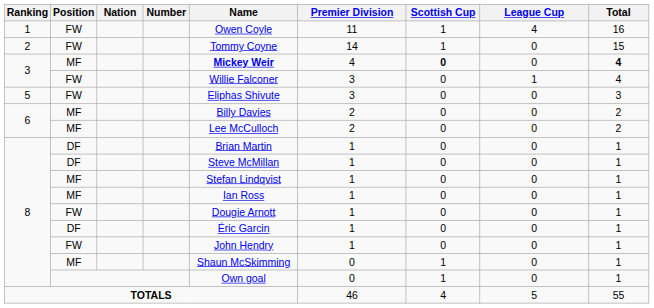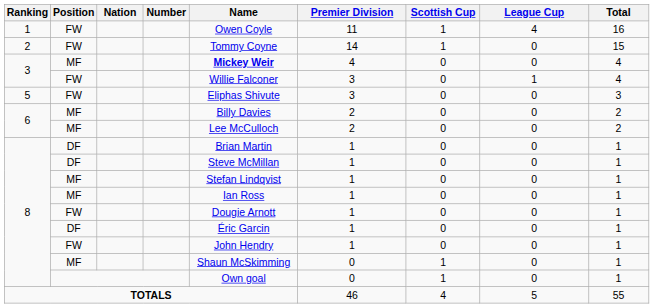3 / MF | Scottish Cup: bold -> normal
3 / MF | Total: bold -> normal
